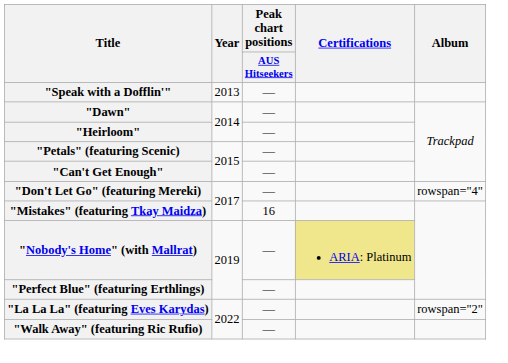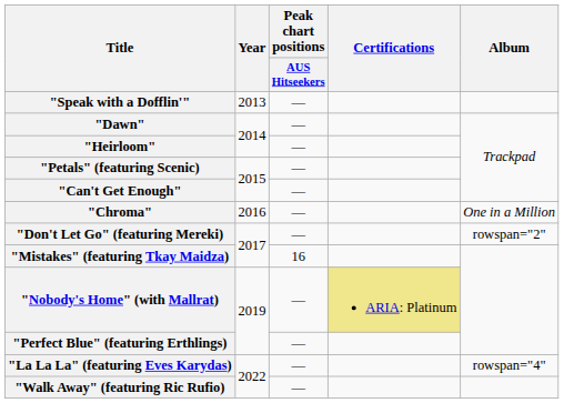+ row: "Chroma" | 2016 | — | One in a Million
"Don't Let Go" (featuring Mereki) | Album: rowspan="4" -> rowspan="2"
"La La La" (featuring Eves Karydas) | Album: rowspan="2" -> rowspan="4"
